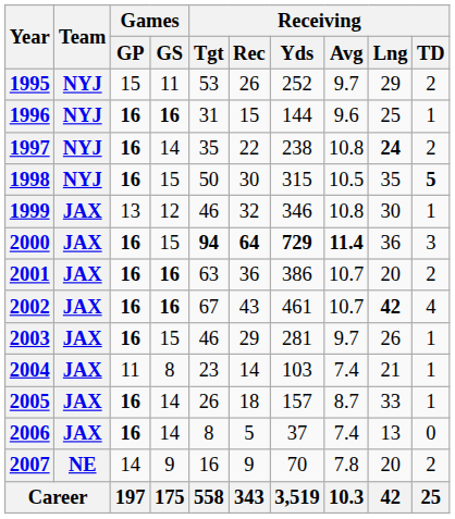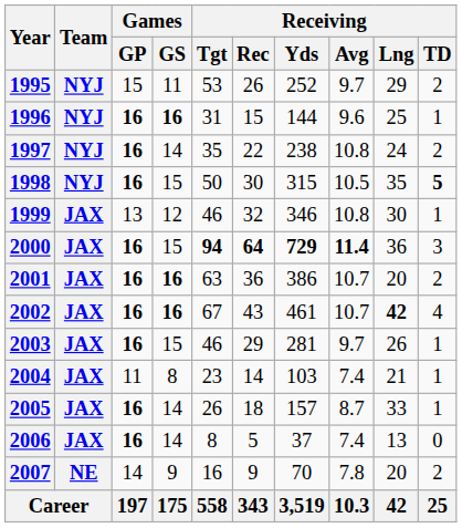1997 | Receiving / Lng: bold -> normal
